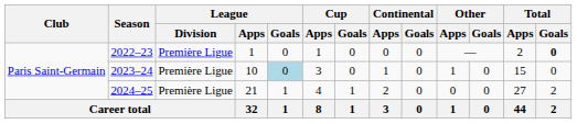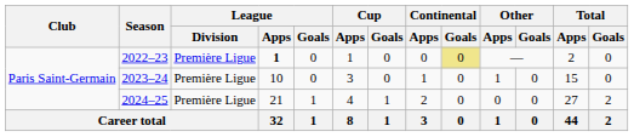2022–23 | League / Apps: normal -> bold
2022–23 | Continental / Goals: no background -> khaki background
2022–23 | Total / Goals: bold -> normal
2023–24 | League / Goals: lightblue background -> no background
